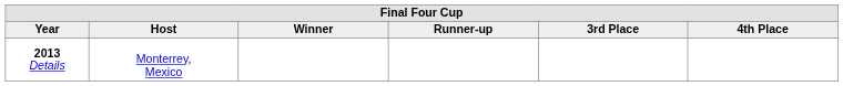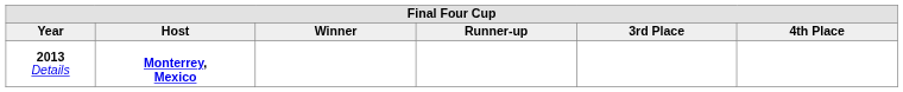2013 Details | Host: normal -> bold
